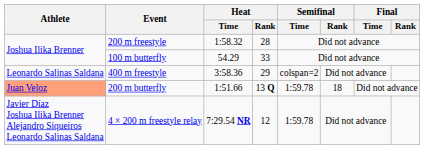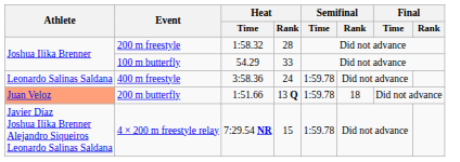400 m freestyle | Heat / Rank: 29 -> 24
400 m freestyle | Semifinal / Time: colspan=2 -> 1:59.78
4 × 200 m freestyle relay | Heat / Rank: 12 -> 15
